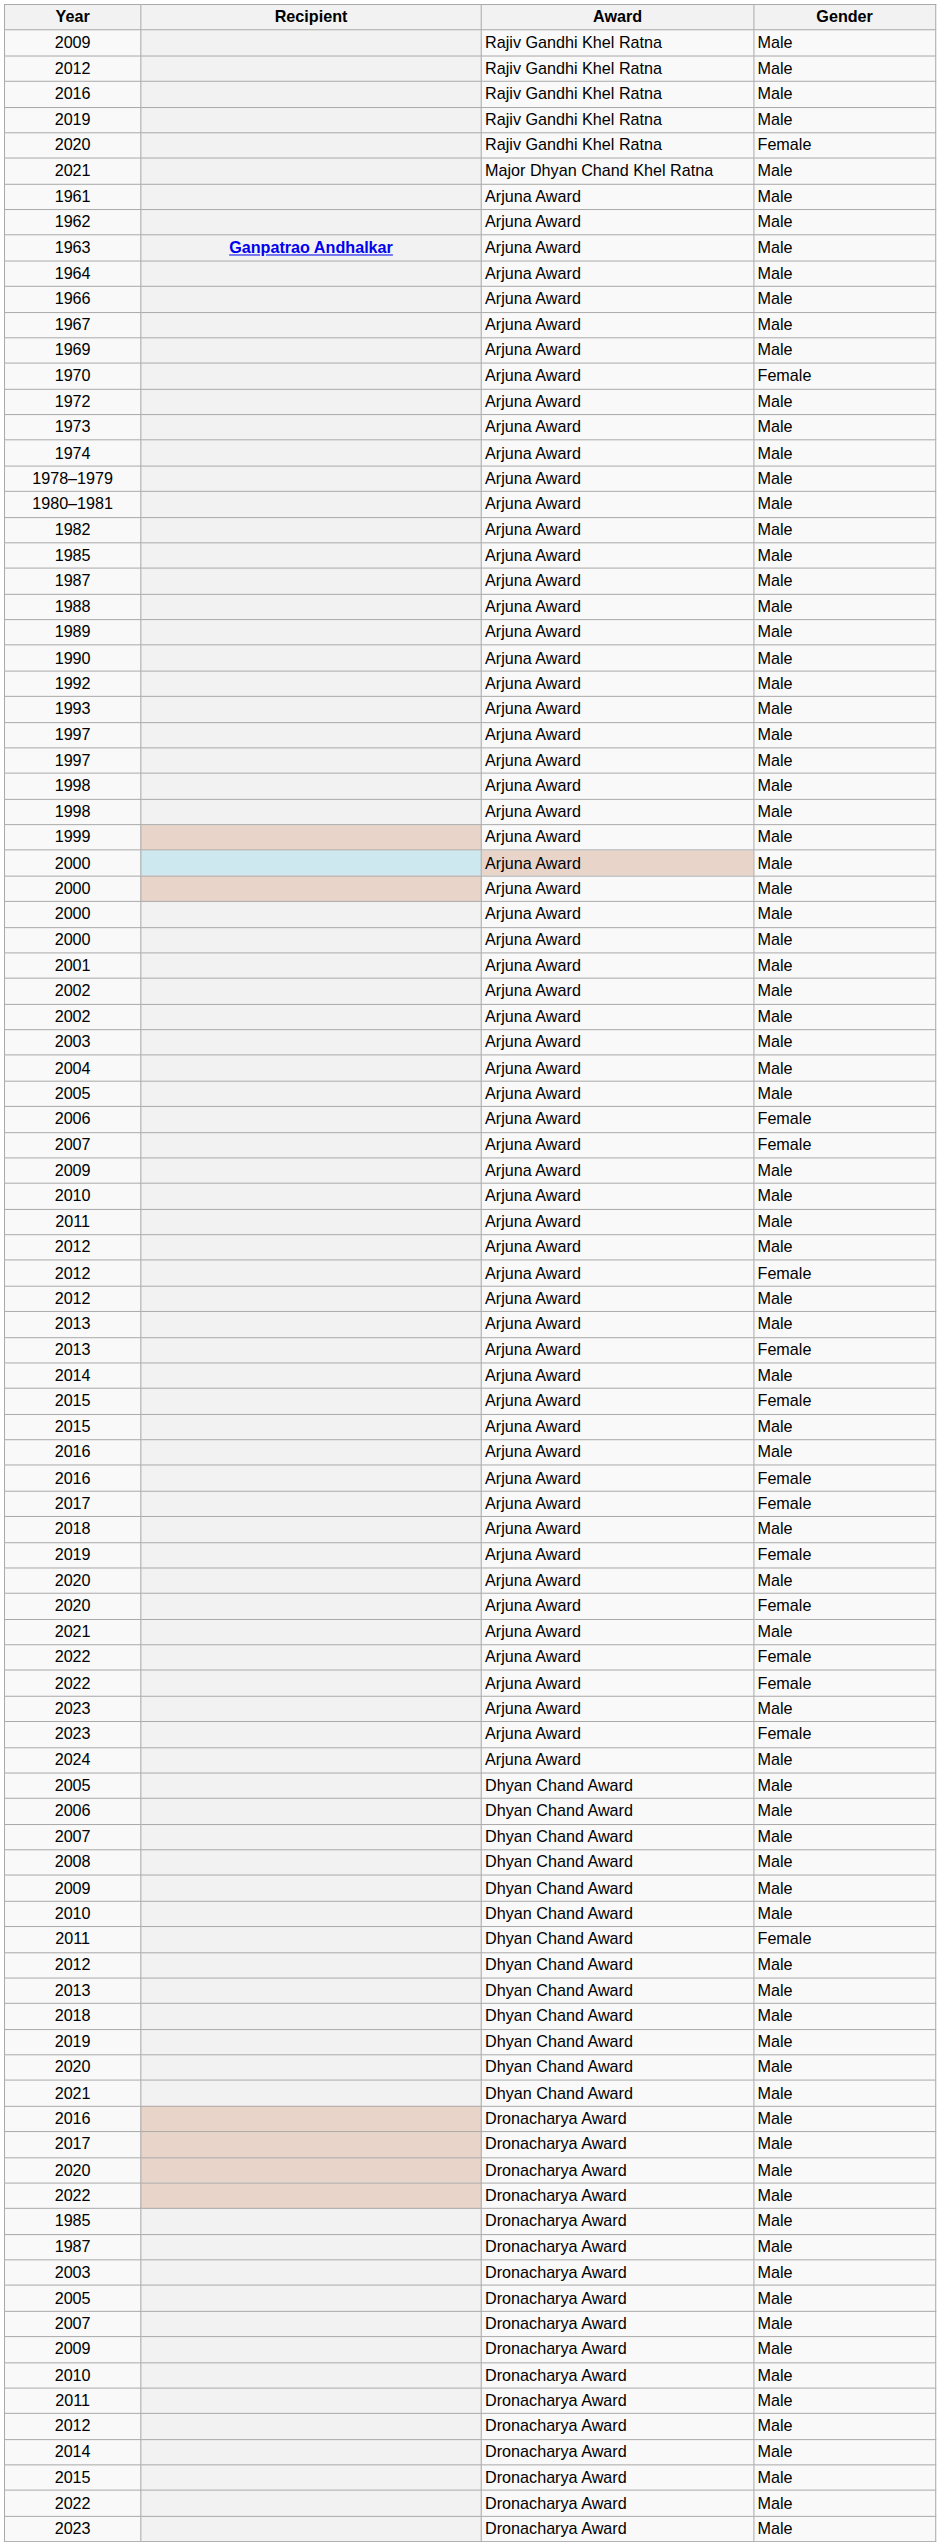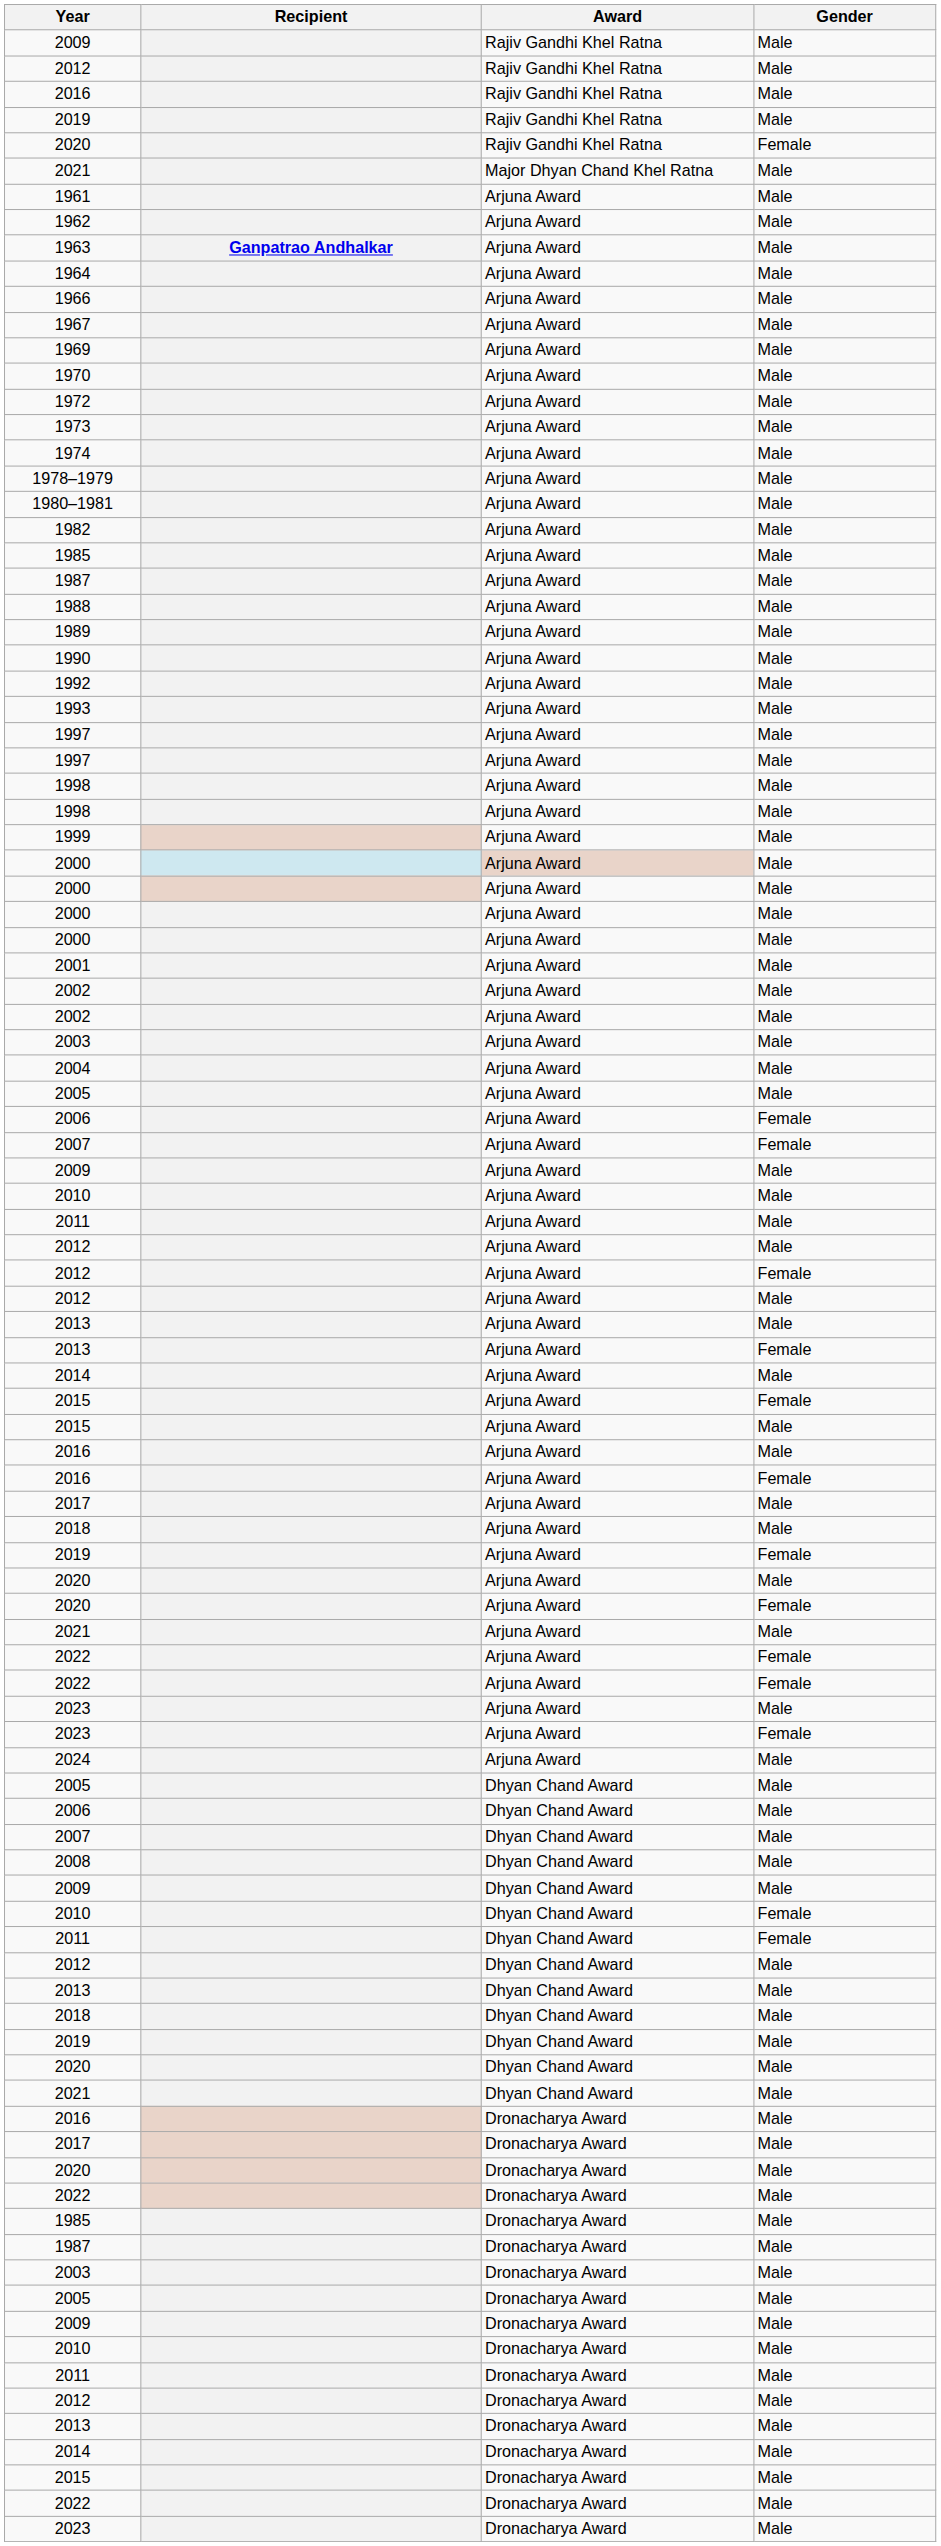1970 | Gender: Female -> Male
2017 / Arjuna Award | Gender: Female -> Male
2010 / Dhyan Chand Award | Gender: Male -> Female
- row: 2007 | Dronacharya Award | Male
+ row: 2013 | Dronacharya Award | Male
